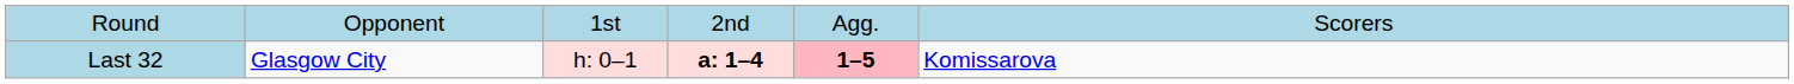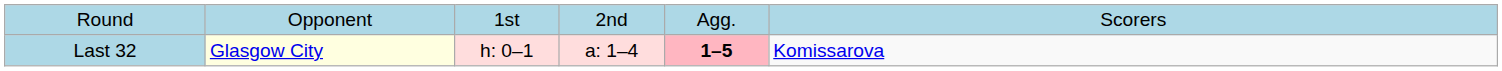Last 32 | column 2: no background -> lightyellow background
Last 32 | column 4: bold -> normal
